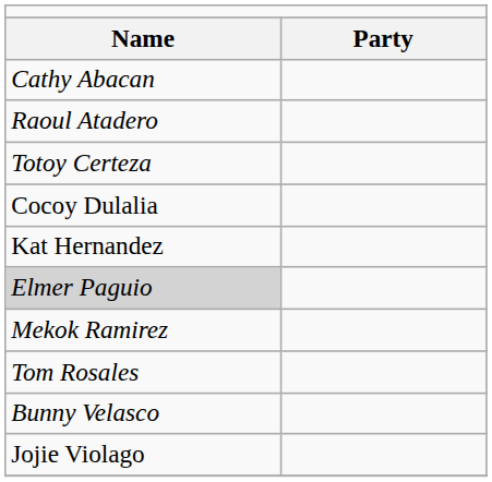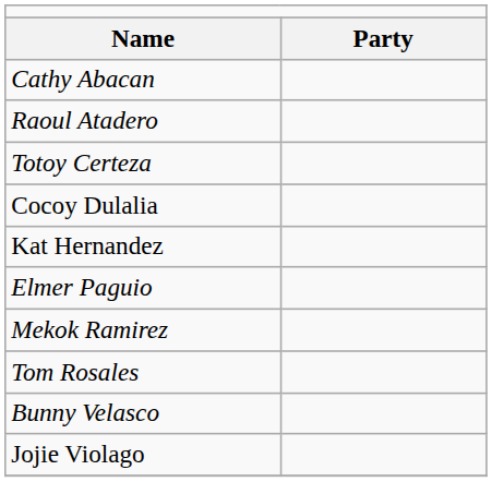Elmer Paguio | column 1: lightgrey background -> no background
